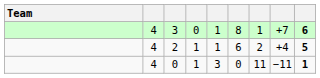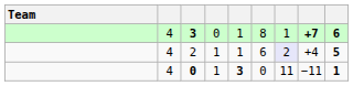row 2 | column 3: normal -> bold
row 2 | column 8: normal -> bold
row 3 | column 7: no background -> lavender background
row 4 | column 3: normal -> bold
row 4 | column 5: normal -> bold
